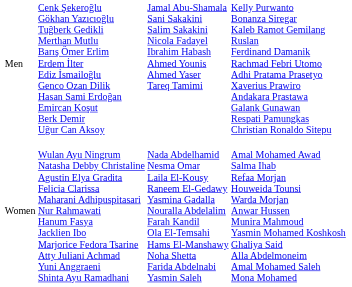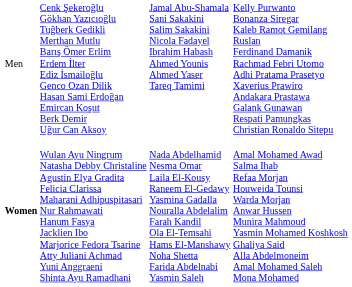Women | column 1: normal -> bold
